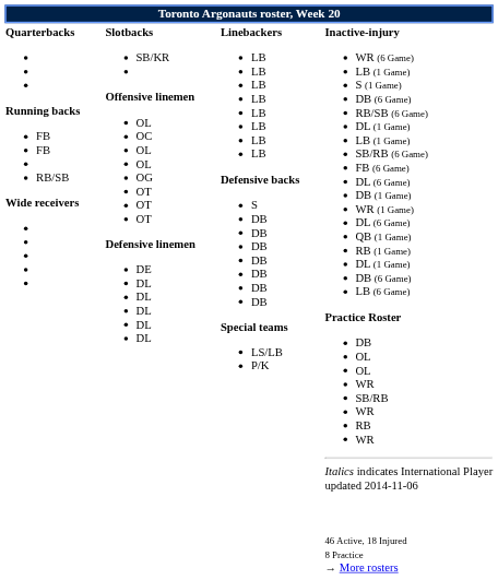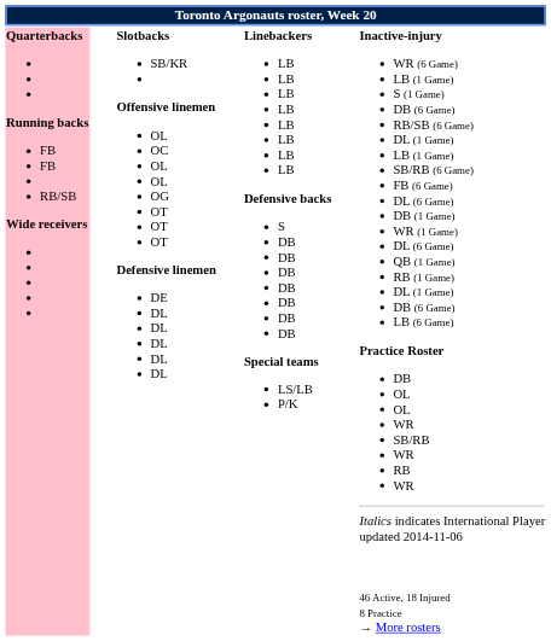Quarterbacks Running backs FB FB RB/SB Wide receivers | column 1: no background -> pink background
